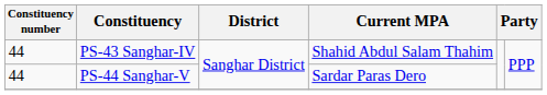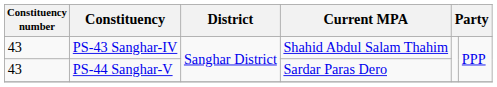PS-43 Sanghar-IV | Constituency number: 44 -> 43
PS-44 Sanghar-V | Constituency number: 44 -> 43
